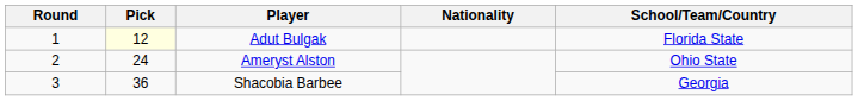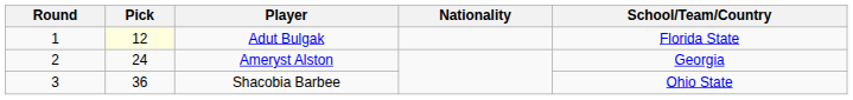Ameryst Alston | School/Team/Country: Ohio State -> Georgia
Shacobia Barbee | School/Team/Country: Georgia -> Ohio State
